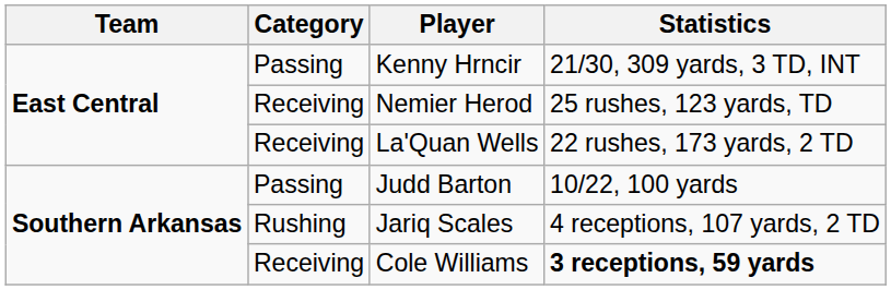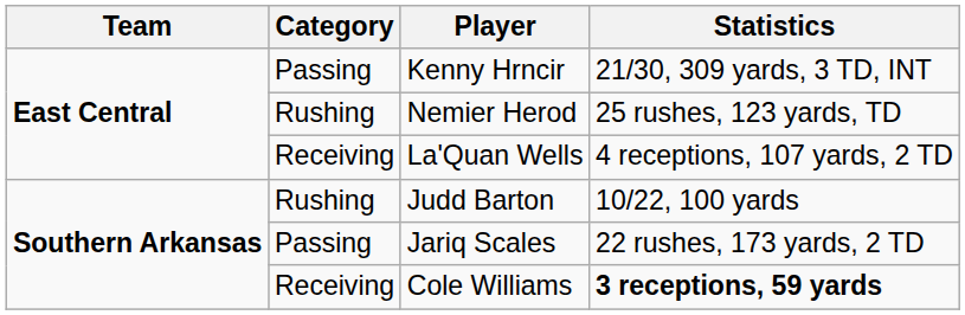Nemier Herod | Category: Receiving -> Rushing
La'Quan Wells | Statistics: 22 rushes, 173 yards, 2 TD -> 4 receptions, 107 yards, 2 TD
Judd Barton | Category: Passing -> Rushing
Jariq Scales | Category: Rushing -> Passing
Jariq Scales | Statistics: 4 receptions, 107 yards, 2 TD -> 22 rushes, 173 yards, 2 TD
